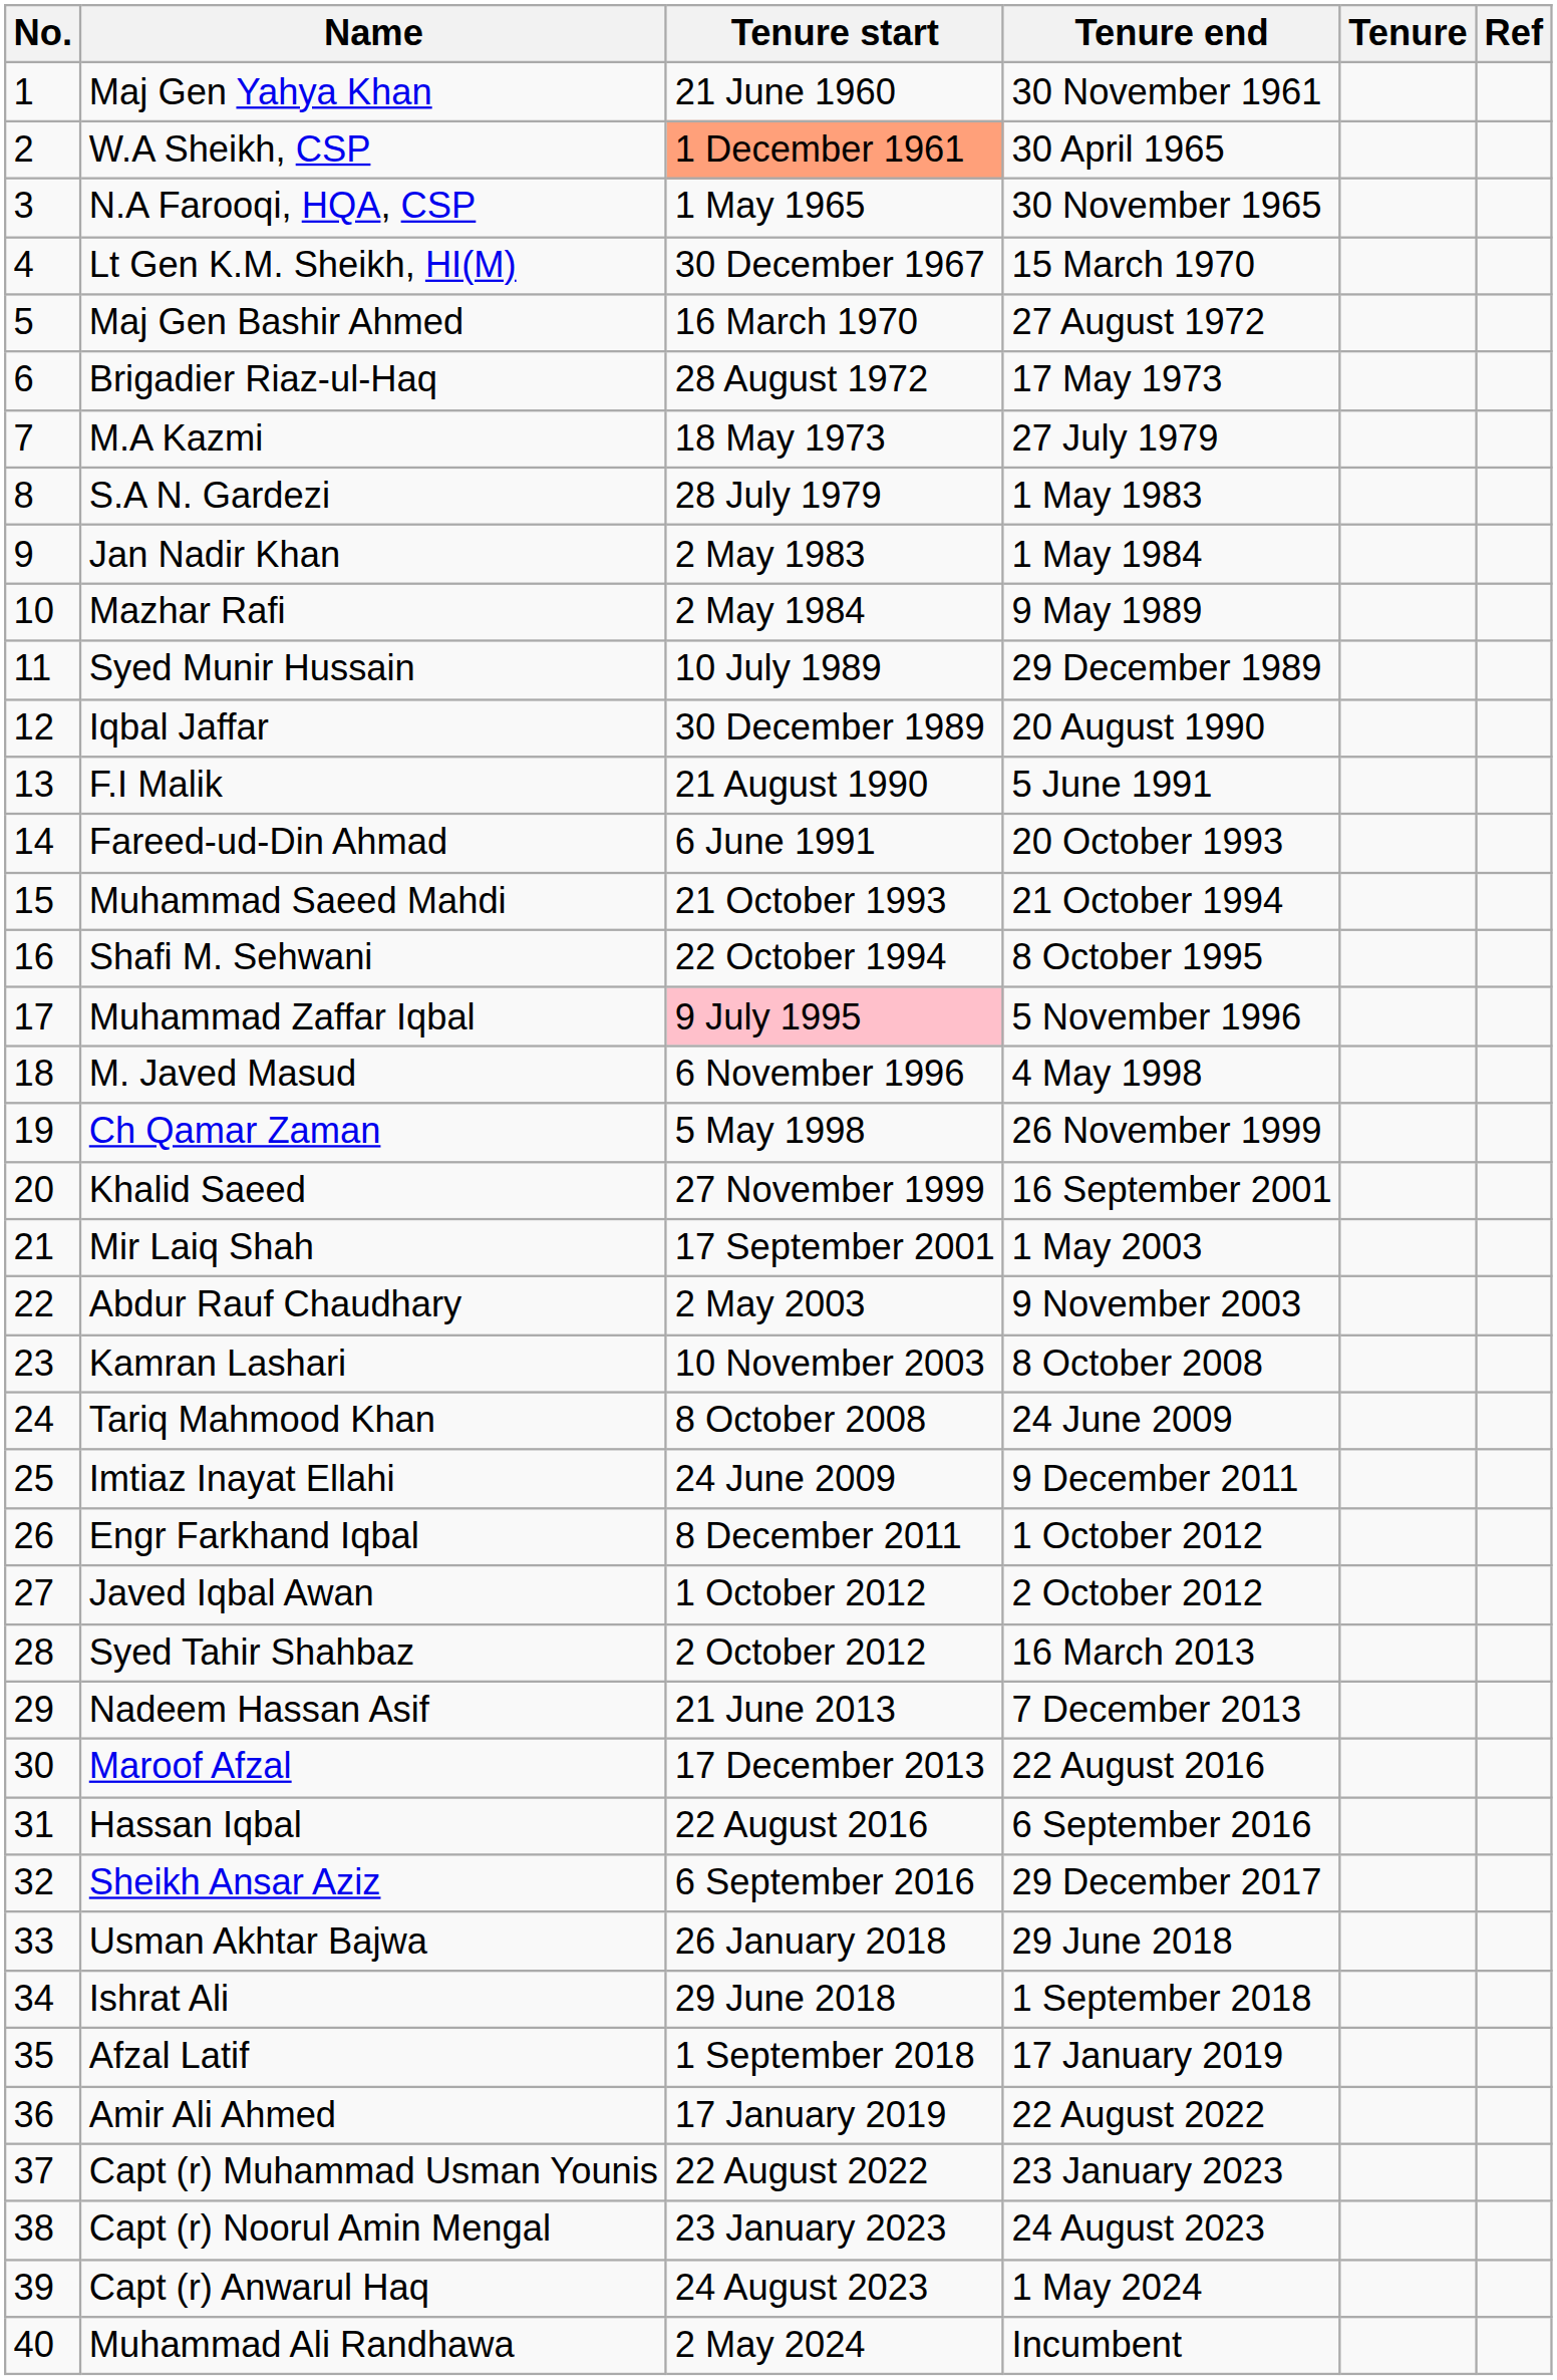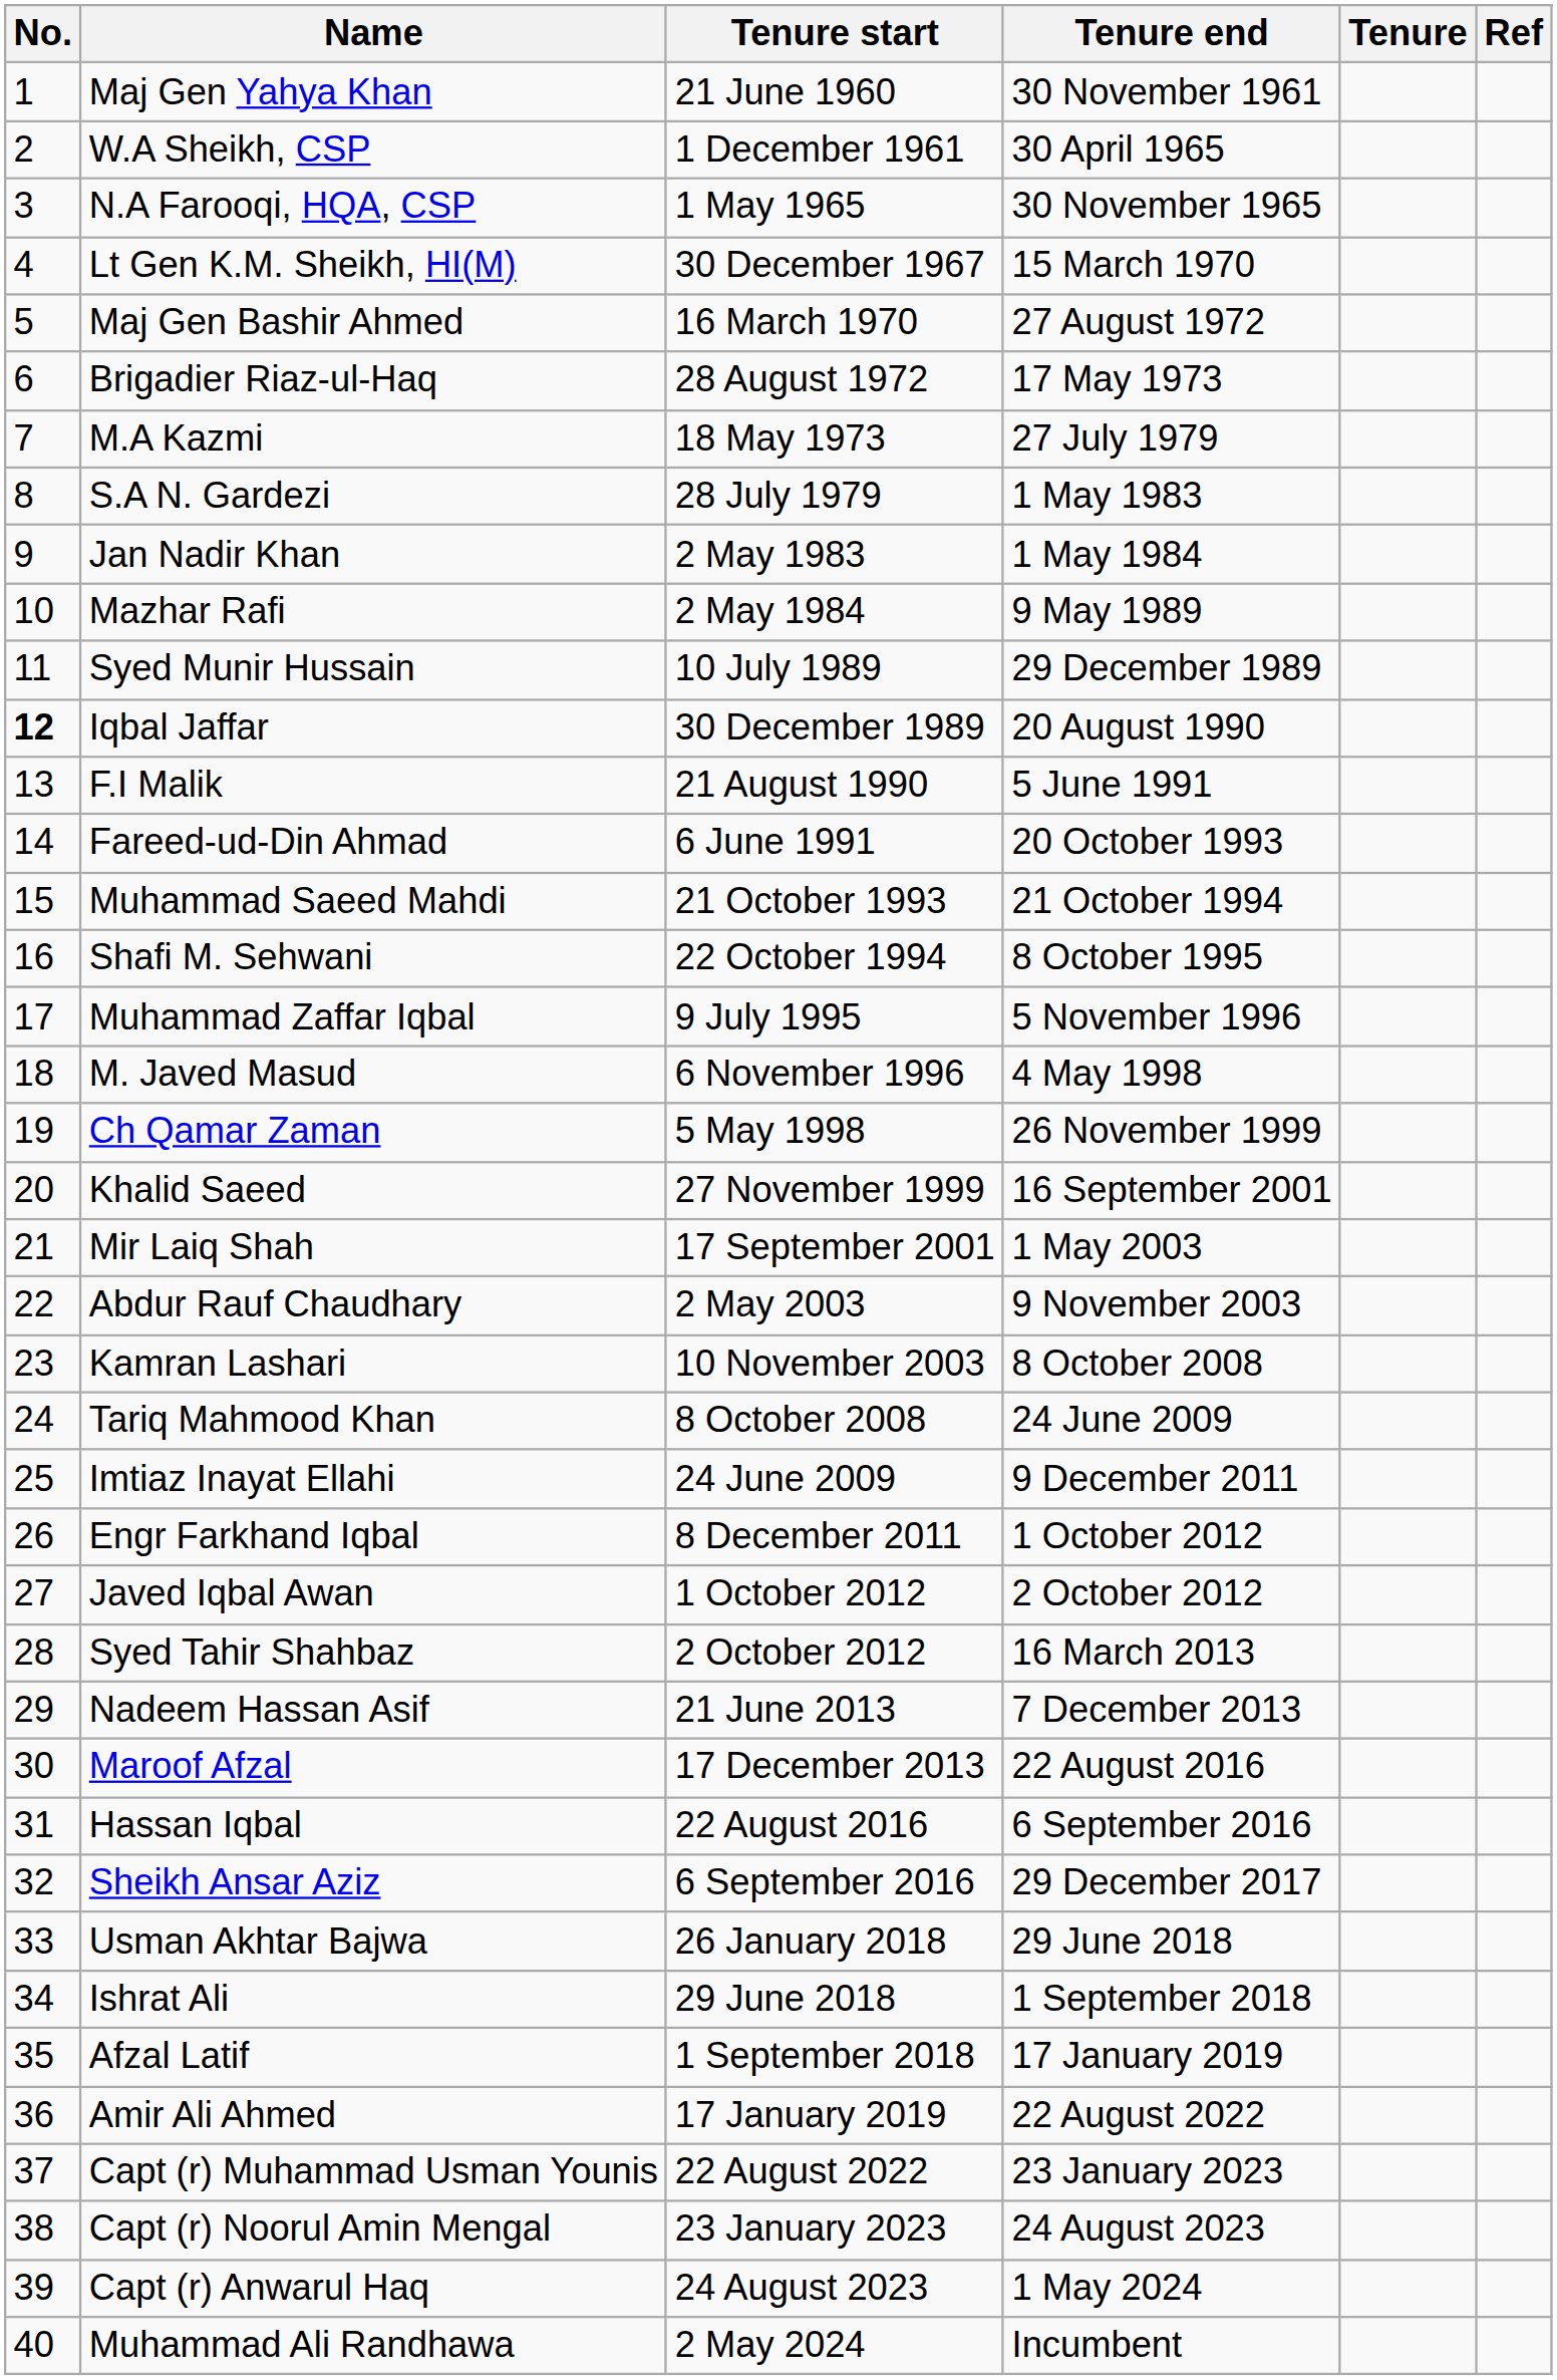W.A Sheikh, CSP | Tenure start: lightsalmon background -> no background
Iqbal Jaffar | No.: normal -> bold
Muhammad Zaffar Iqbal | Tenure start: pink background -> no background
